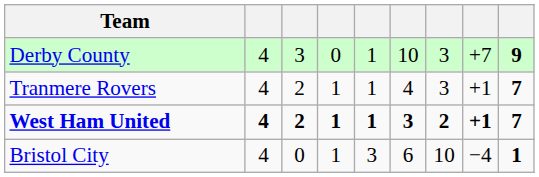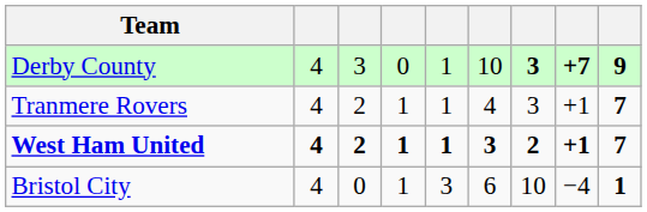Derby County | column 7: normal -> bold
Derby County | column 8: normal -> bold
